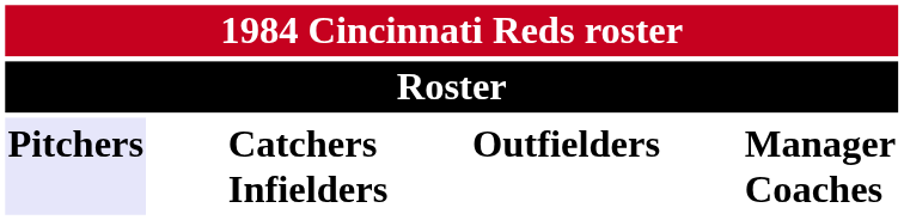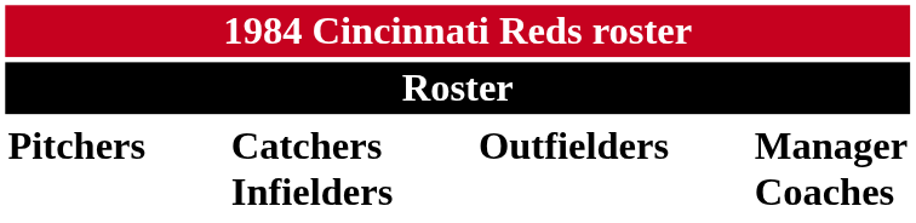Pitchers | column 1: lavender background -> no background
